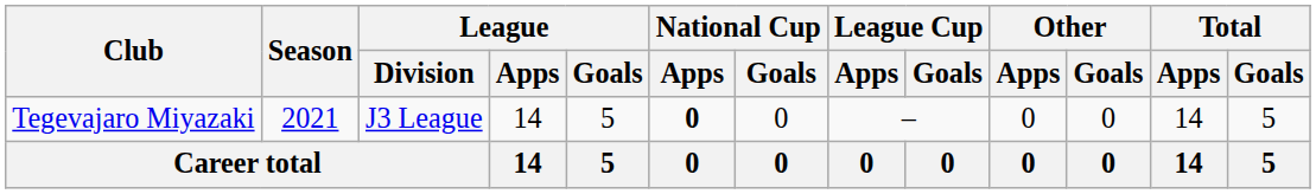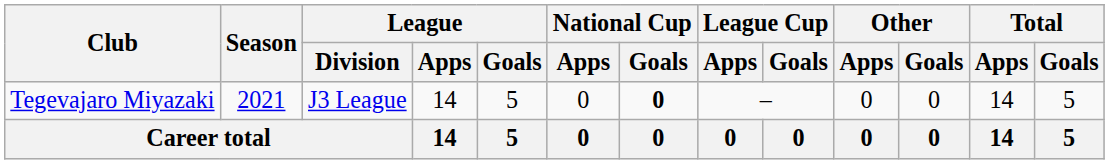Tegevajaro Miyazaki | National Cup / Apps: bold -> normal
Tegevajaro Miyazaki | National Cup / Goals: normal -> bold
